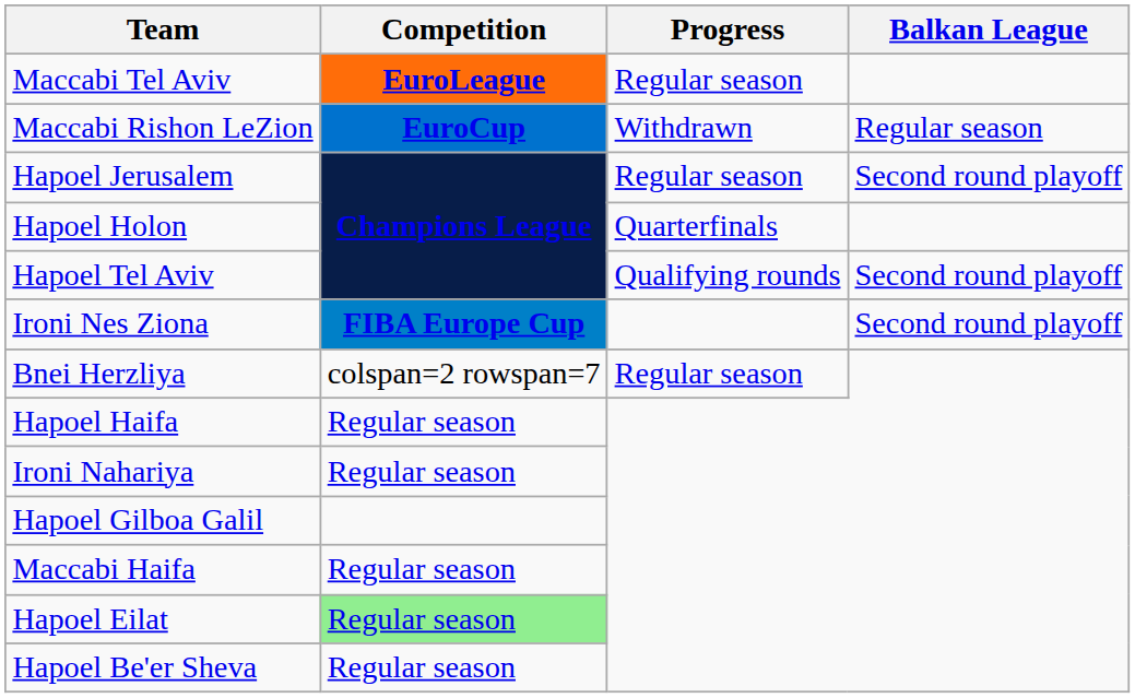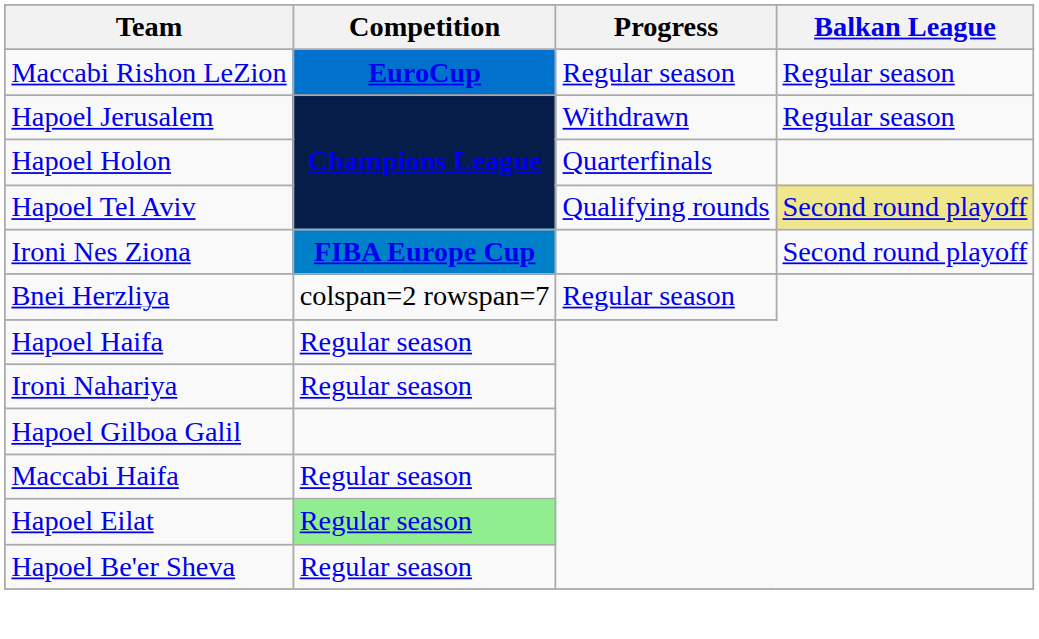- row: Maccabi Tel Aviv | EuroLeague | Regular season
Maccabi Rishon LeZion | Progress: Withdrawn -> Regular season
Hapoel Jerusalem | Progress: Regular season -> Withdrawn
Hapoel Jerusalem | Balkan League: Second round playoff -> Regular season
Hapoel Tel Aviv | Balkan League: no background -> khaki background
